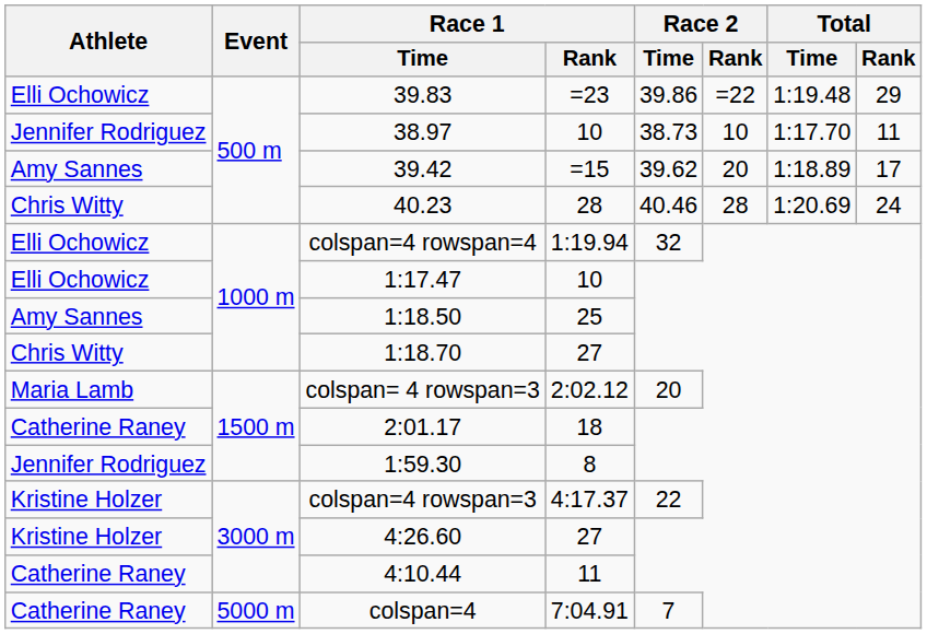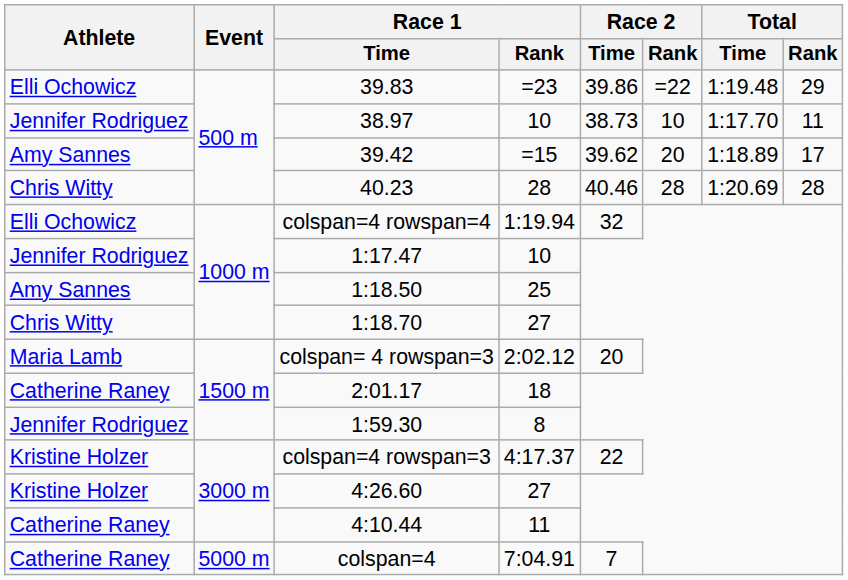40.23 | Total / Rank: 24 -> 28
1:17.47 | Athlete: Elli Ochowicz -> Jennifer Rodriguez
